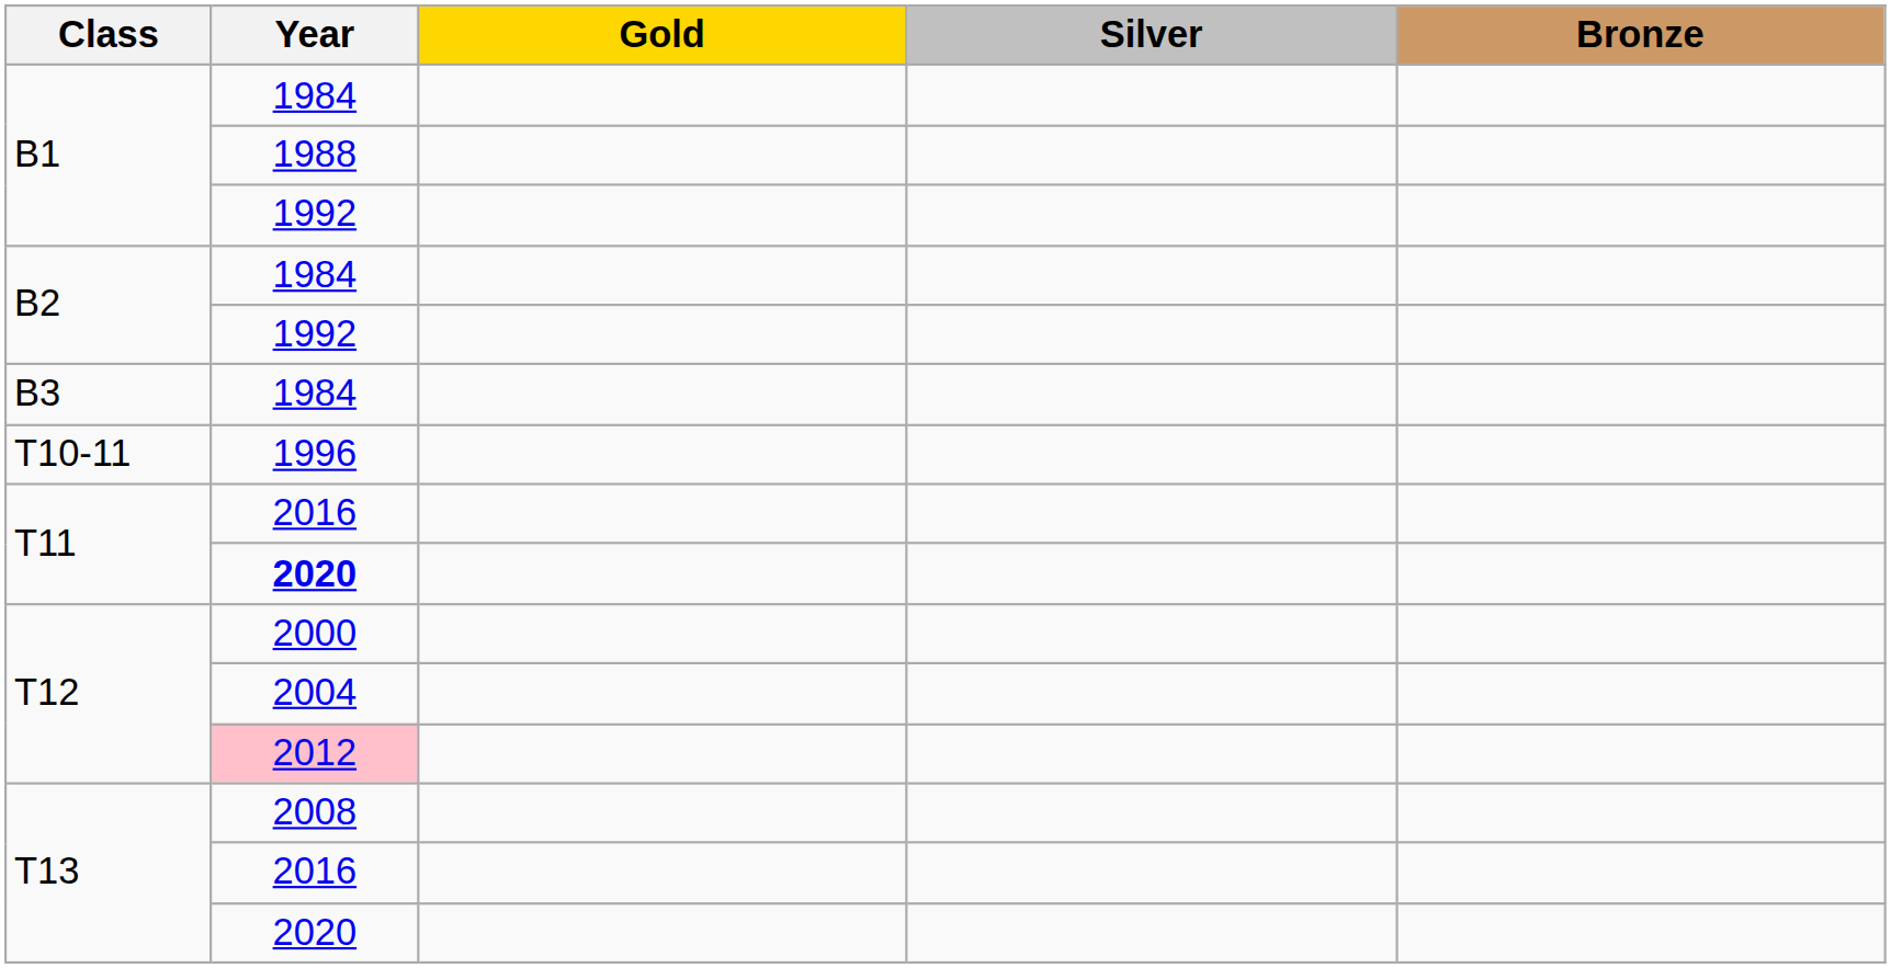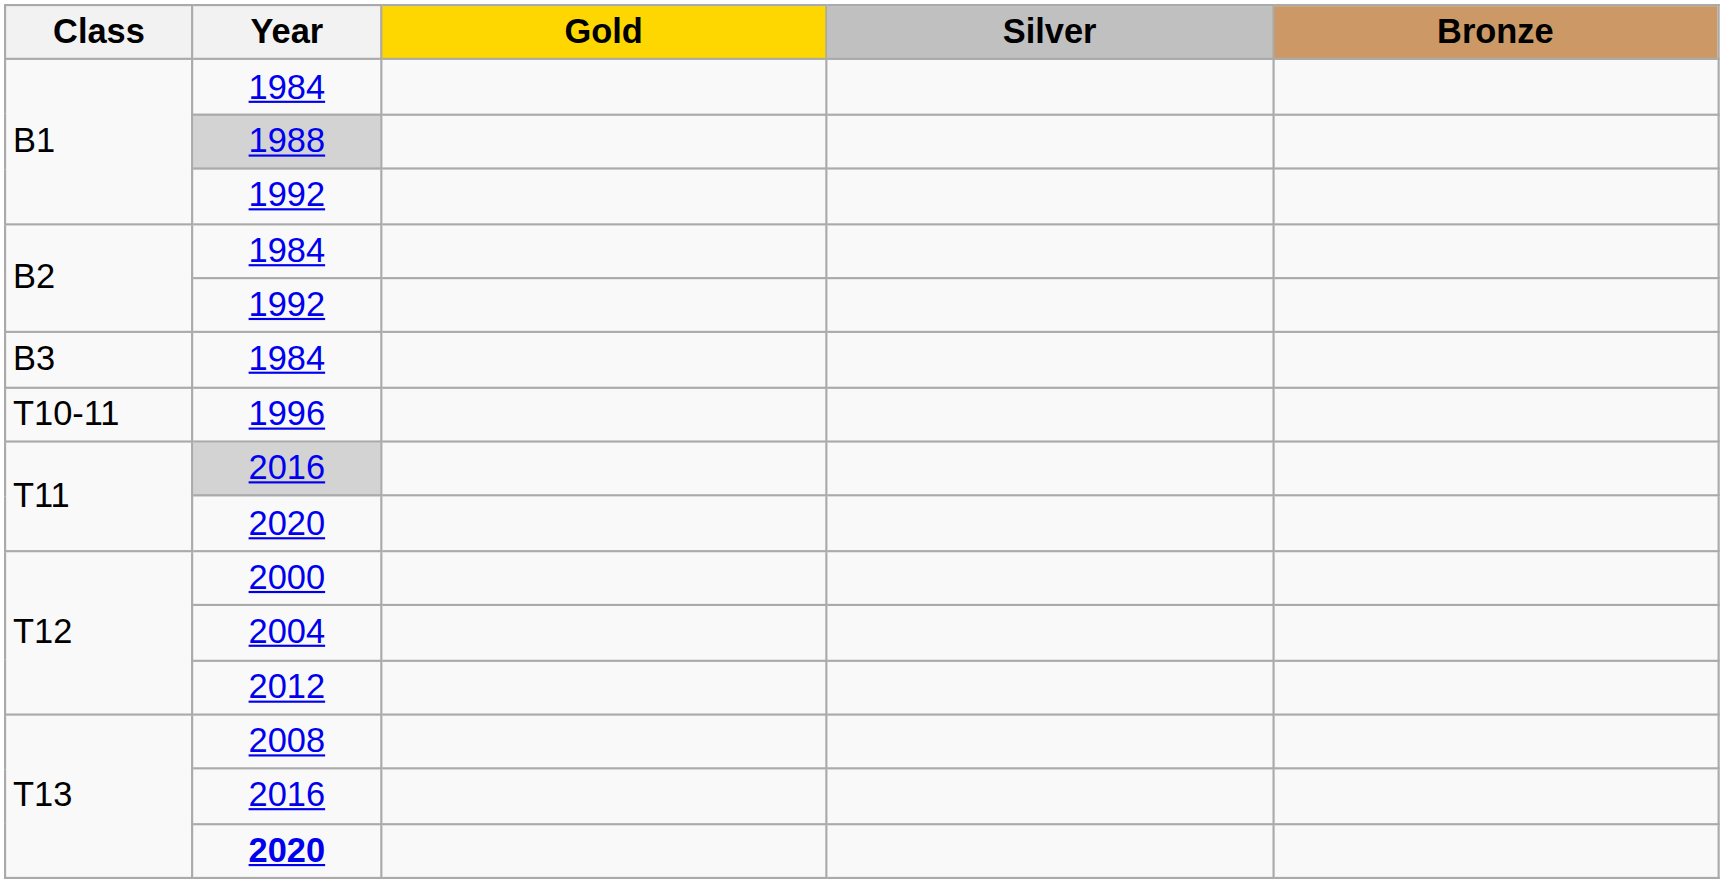1988 | Year: no background -> lightgrey background
T11 / 2016 | Year: no background -> lightgrey background
T11 / 2020 | Year: bold -> normal
2012 | Year: pink background -> no background
T13 / 2020 | Year: normal -> bold
